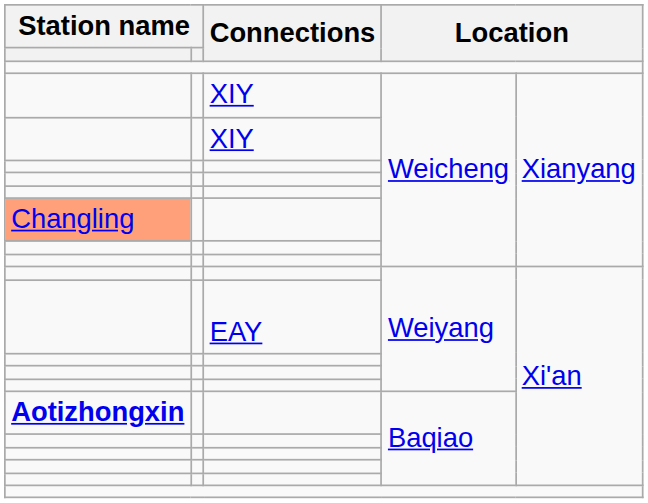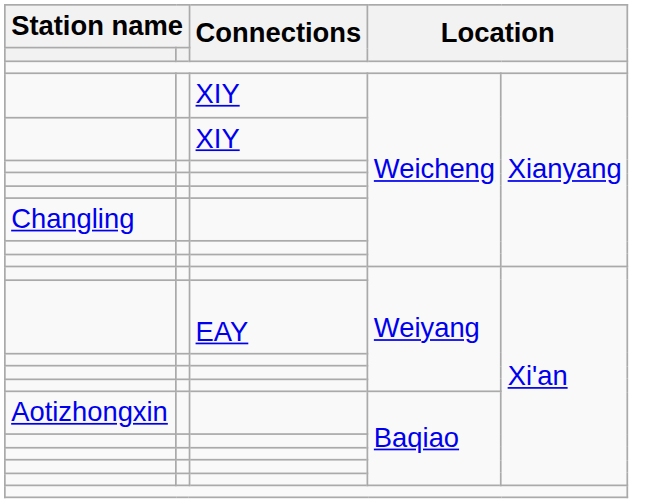Changling / Weicheng | column 1: lightsalmon background -> no background
Aotizhongxin / Baqiao | column 1: bold -> normal
